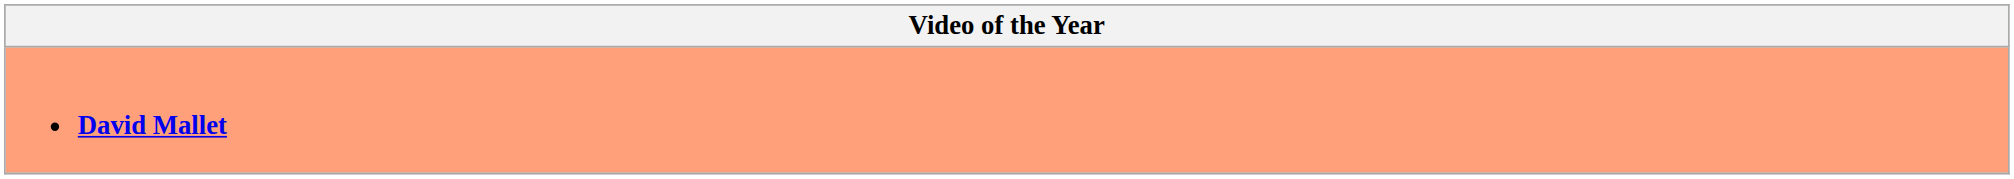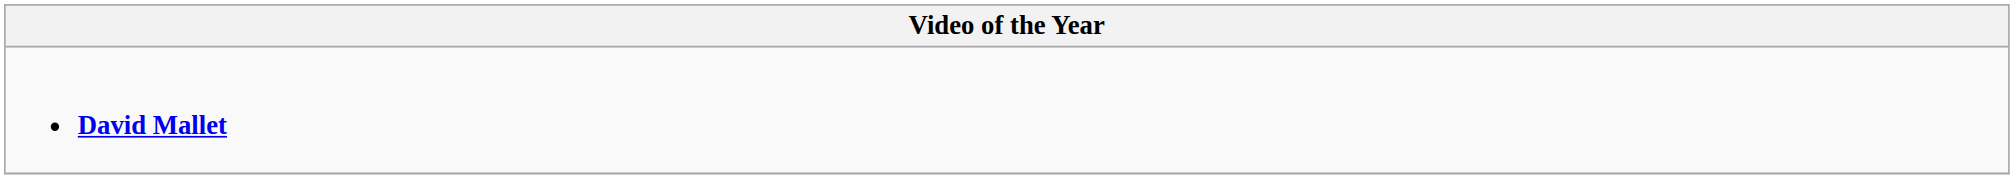row 2 | column 1: lightsalmon background -> no background
